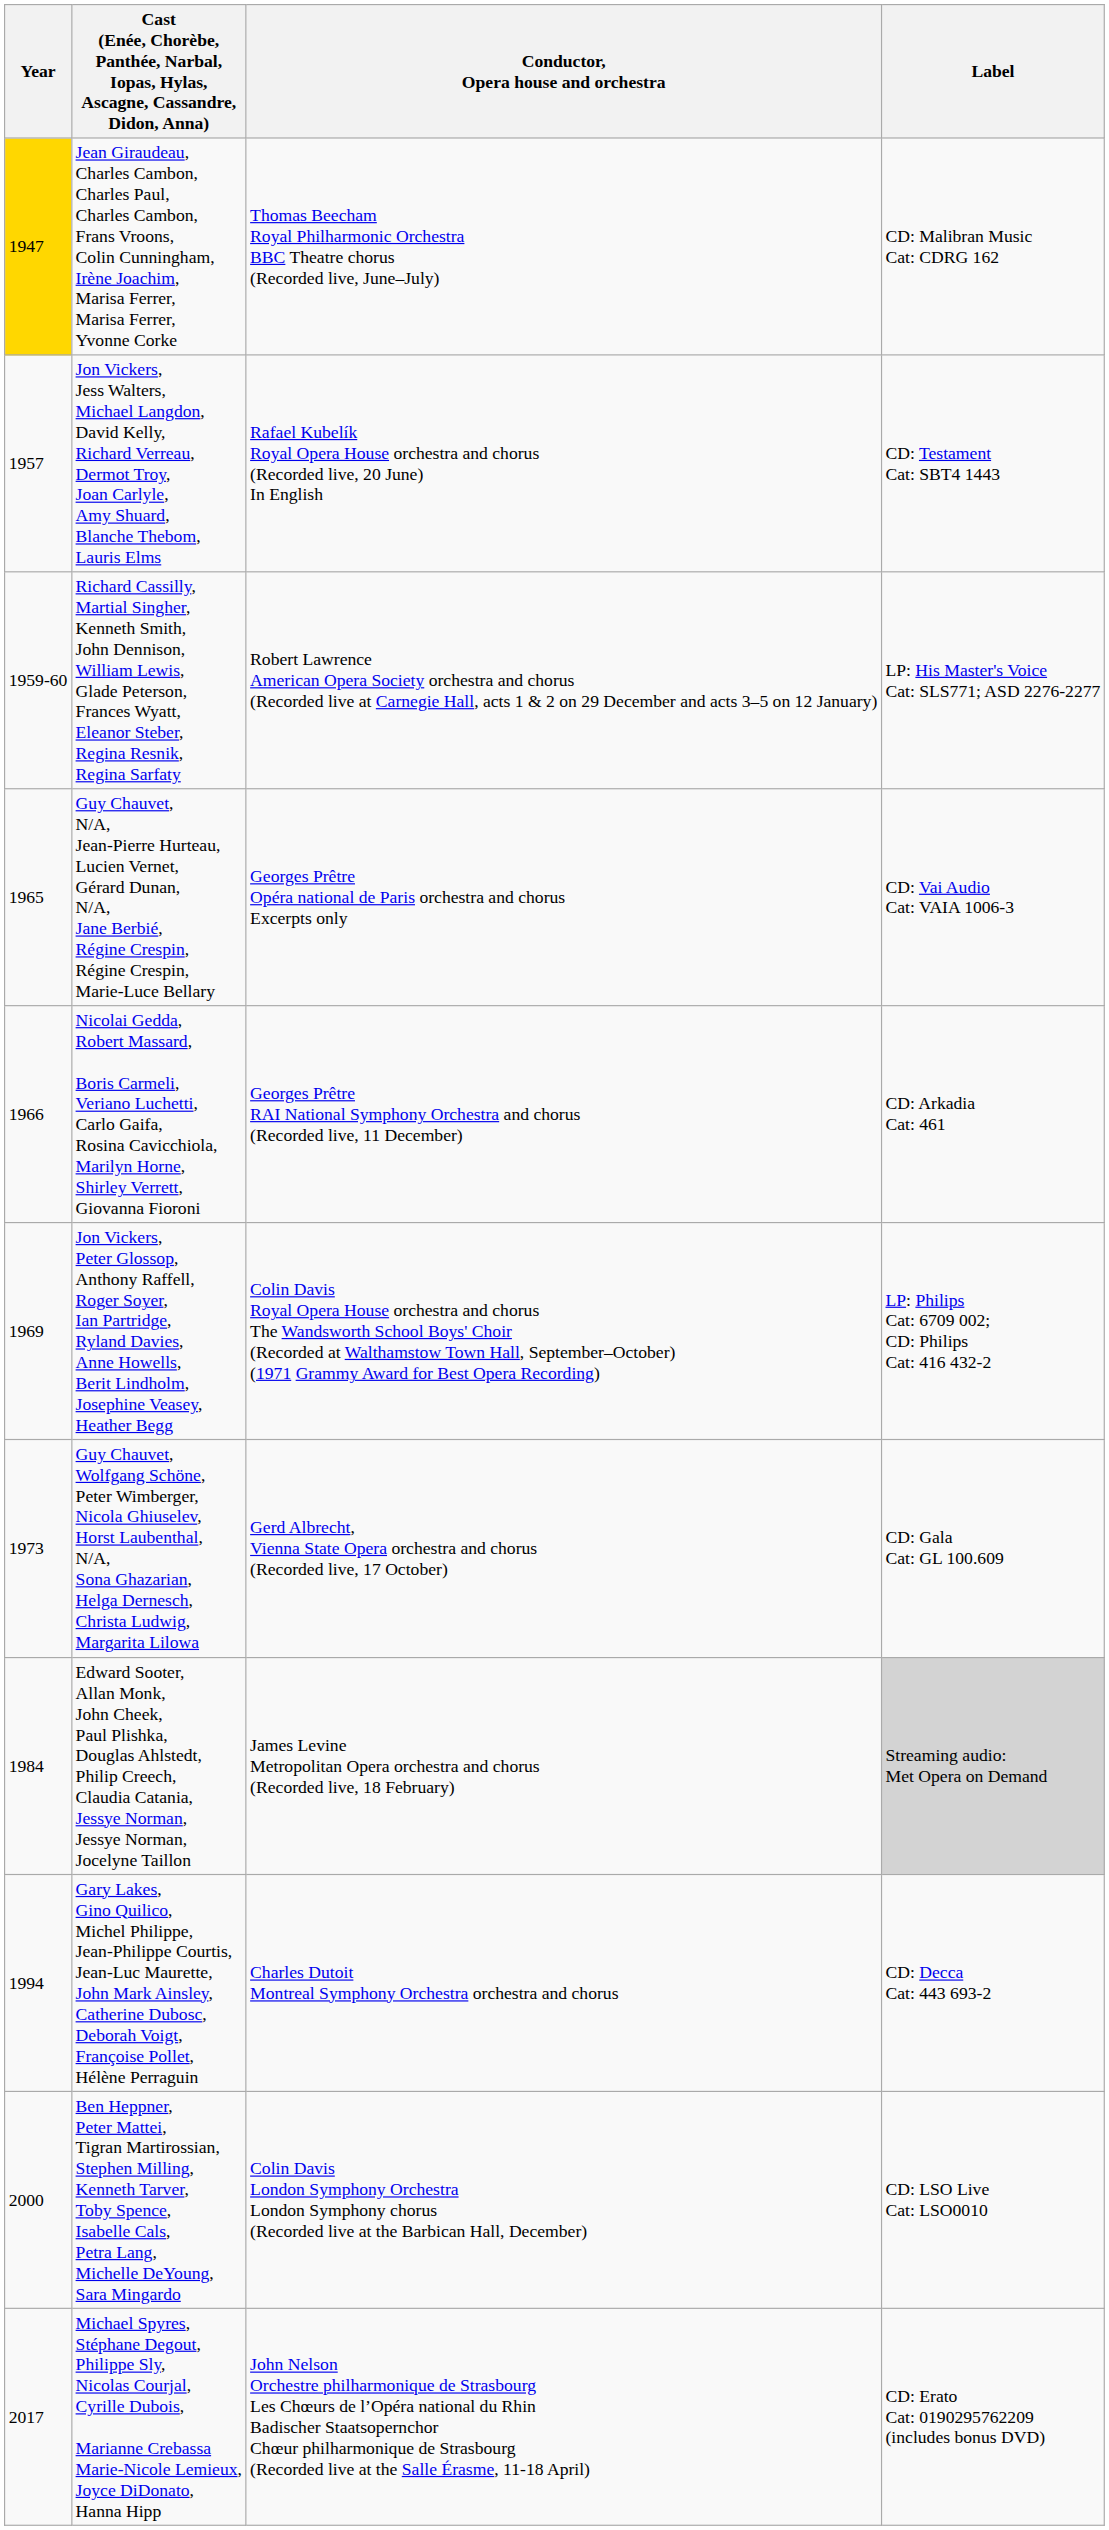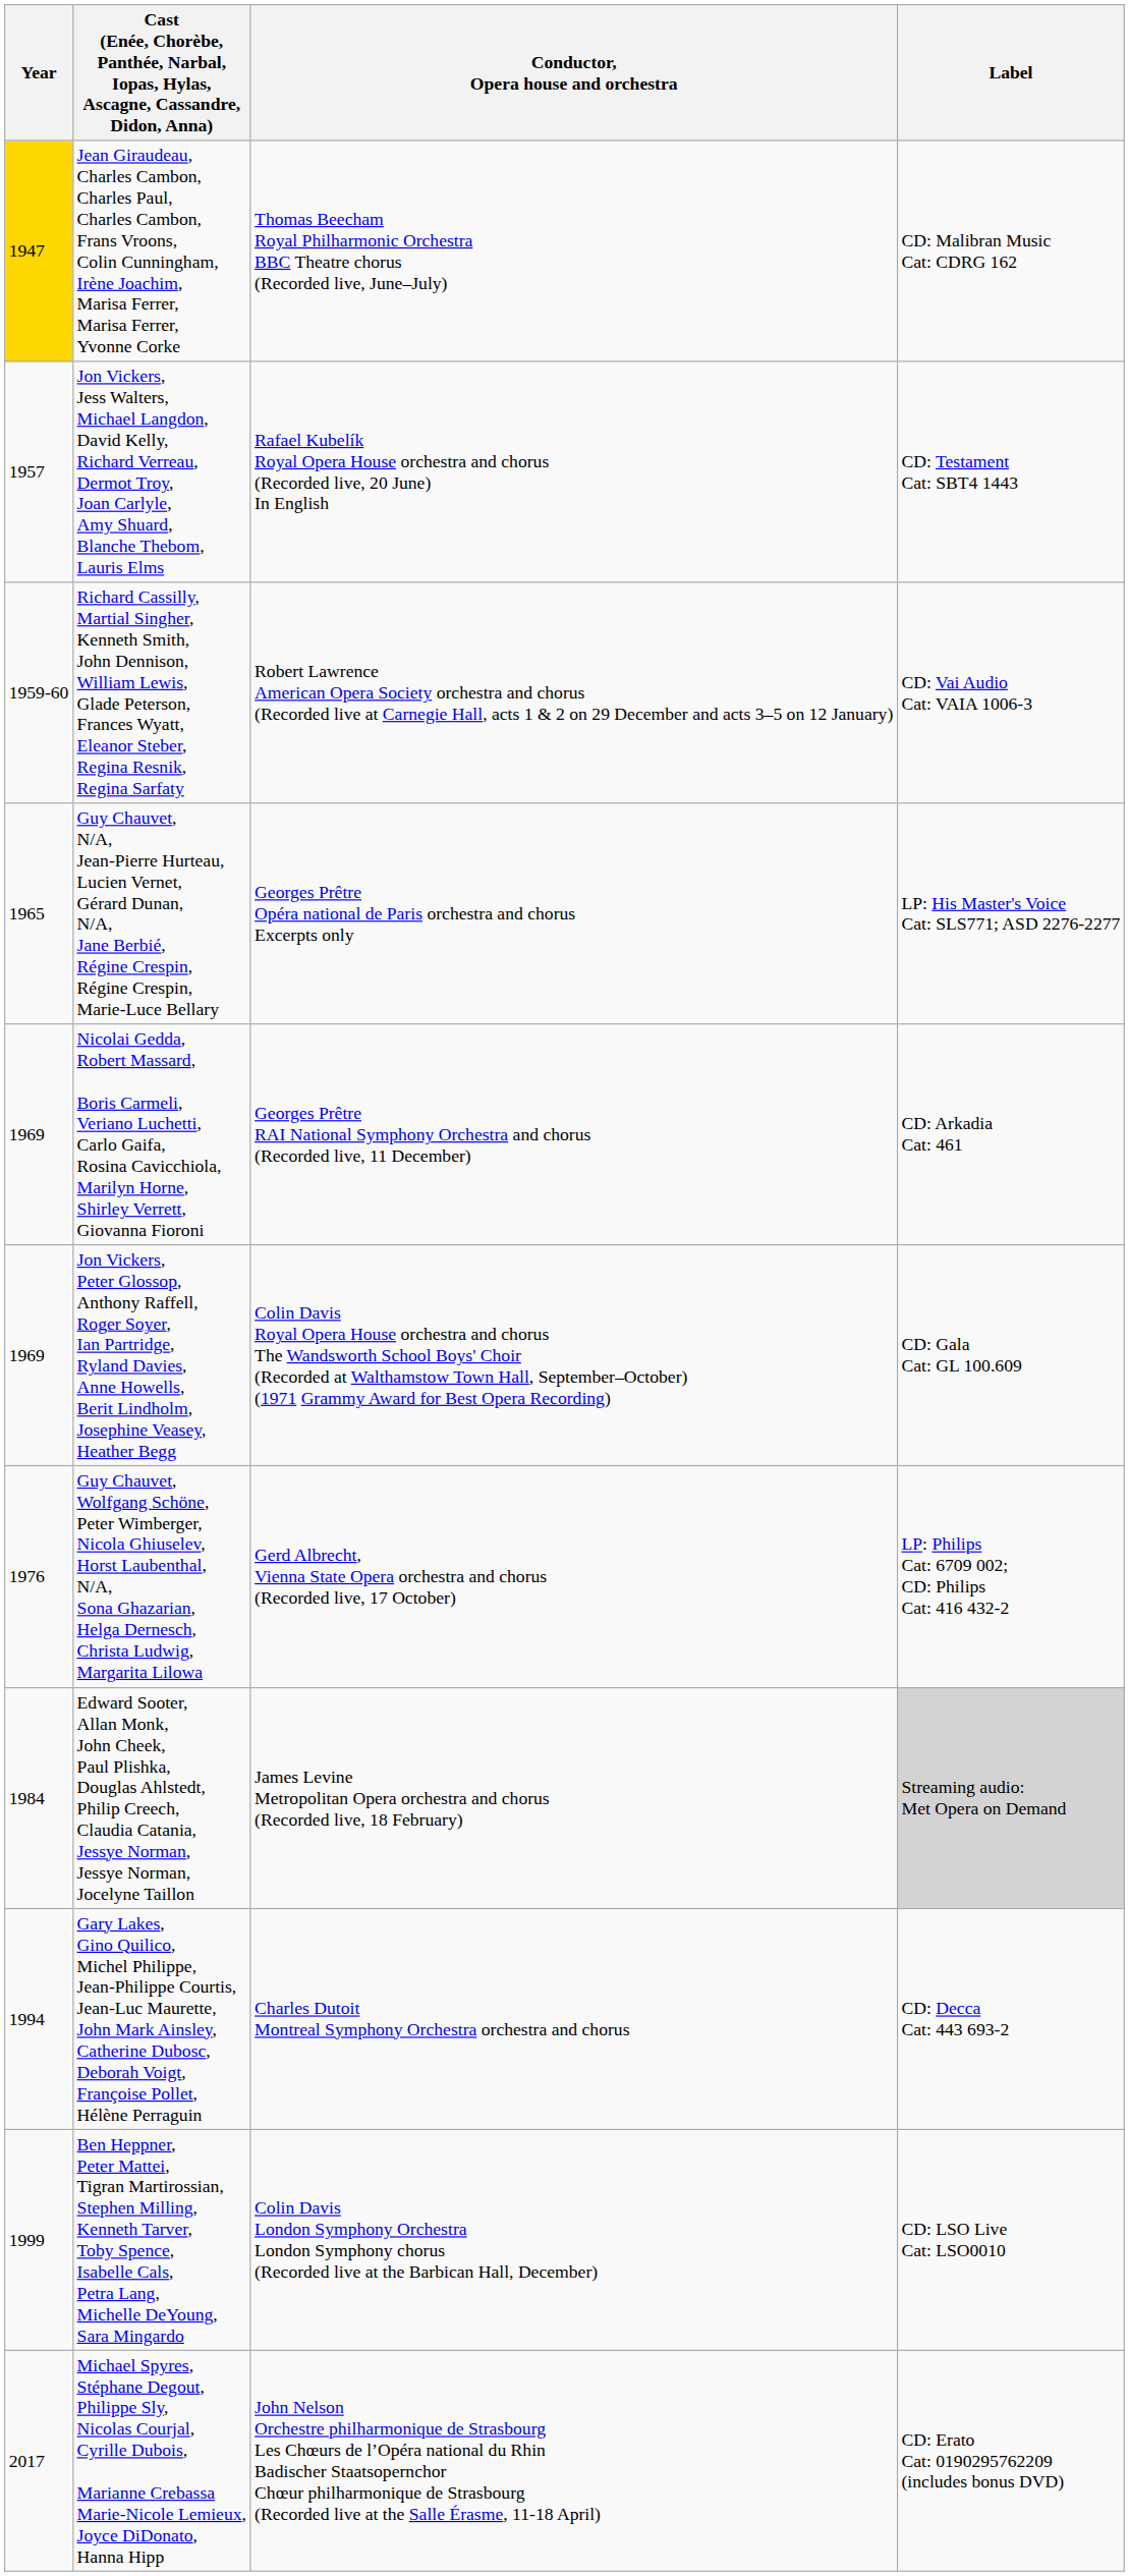row 4 | Label: LP: His Master's Voice Cat: SLS771; ASD 2276-2277 -> CD: Vai Audio Cat: VAIA 1006-3
row 5 | Label: CD: Vai Audio Cat: VAIA 1006-3 -> LP: His Master's Voice Cat: SLS771; ASD 2276-2277
row 6 | Year: 1966 -> 1969
row 7 | Label: LP: Philips Cat: 6709 002; CD: Philips Cat: 416 432-2 -> CD: Gala Cat: GL 100.609
row 8 | Year: 1973 -> 1976
row 8 | Label: CD: Gala Cat: GL 100.609 -> LP: Philips Cat: 6709 002; CD: Philips Cat: 416 432-2
row 11 | Year: 2000 -> 1999
